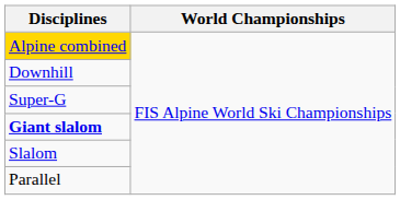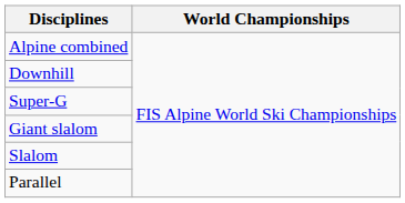Alpine combined | Disciplines: gold background -> no background
Giant slalom | Disciplines: bold -> normal
